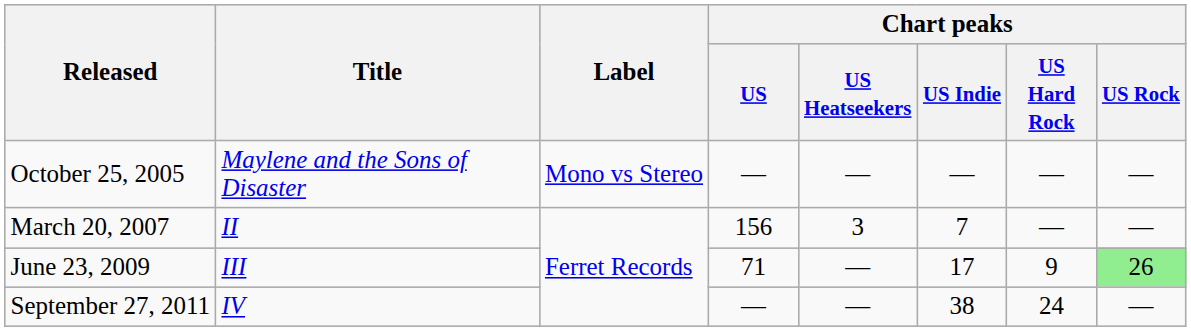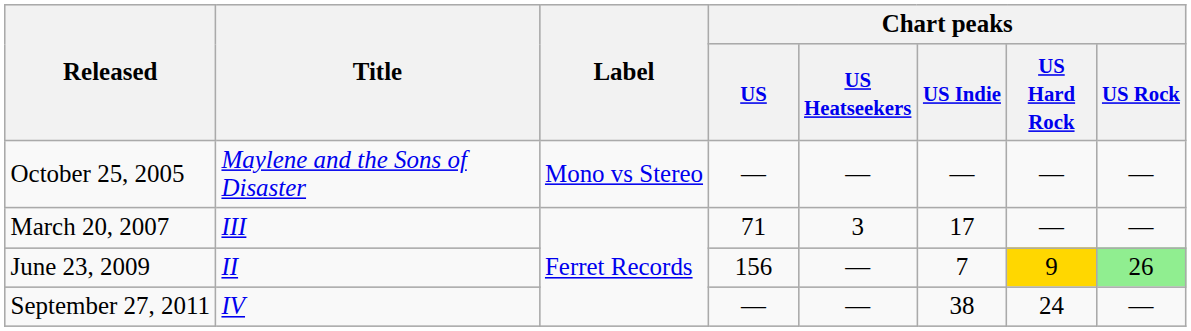March 20, 2007 | Title: II -> III
March 20, 2007 | Chart peaks / US: 156 -> 71
March 20, 2007 | Chart peaks / US Indie: 7 -> 17
June 23, 2009 | Title: III -> II
June 23, 2009 | Chart peaks / US: 71 -> 156
June 23, 2009 | Chart peaks / US Indie: 17 -> 7
June 23, 2009 | Chart peaks / US Hard Rock: no background -> gold background
